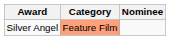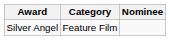Silver Angel | Category: lightsalmon background -> no background
